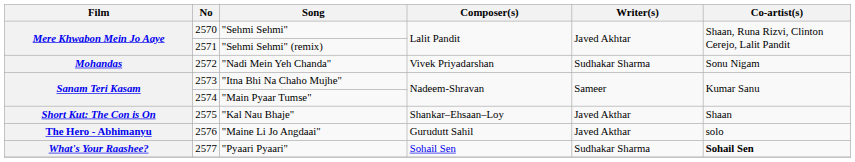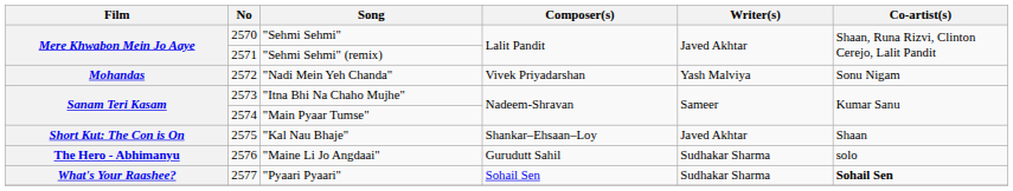"Nadi Mein Yeh Chanda" | Writer(s): Sudhakar Sharma -> Yash Malviya
"Kal Nau Bhaje" | Writer(s): Javed Akthar -> Javed Akhtar
"Maine Li Jo Angdaai" | Writer(s): Javed Akthar -> Sudhakar Sharma
